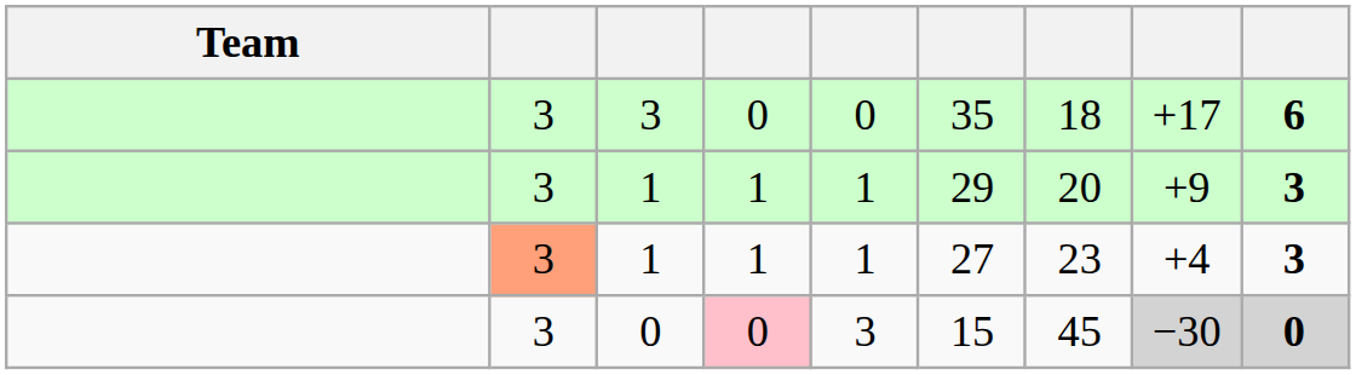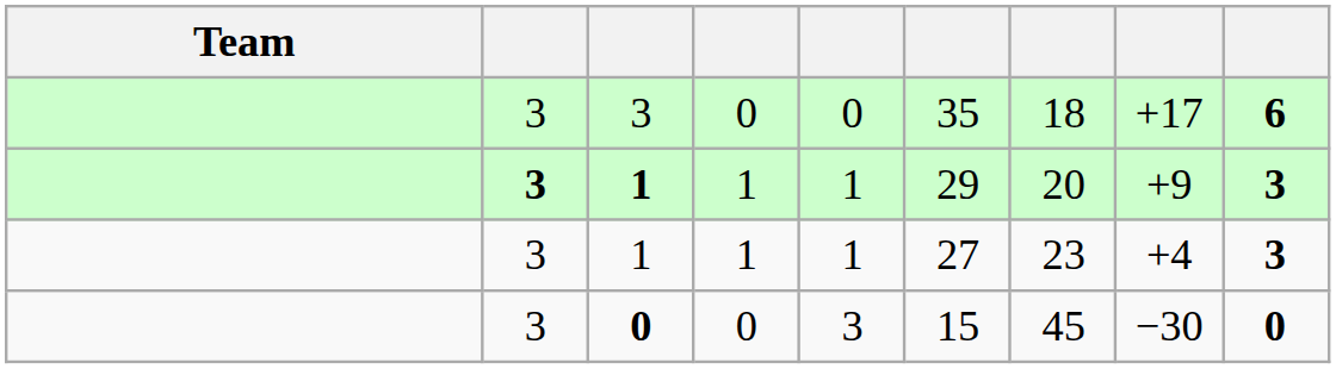row 3 | column 2: normal -> bold
row 3 | column 3: normal -> bold
row 4 | column 2: lightsalmon background -> no background
row 5 | column 3: normal -> bold
row 5 | column 4: pink background -> no background
row 5 | column 8: lightgrey background -> no background
row 5 | column 9: lightgrey background -> no background
